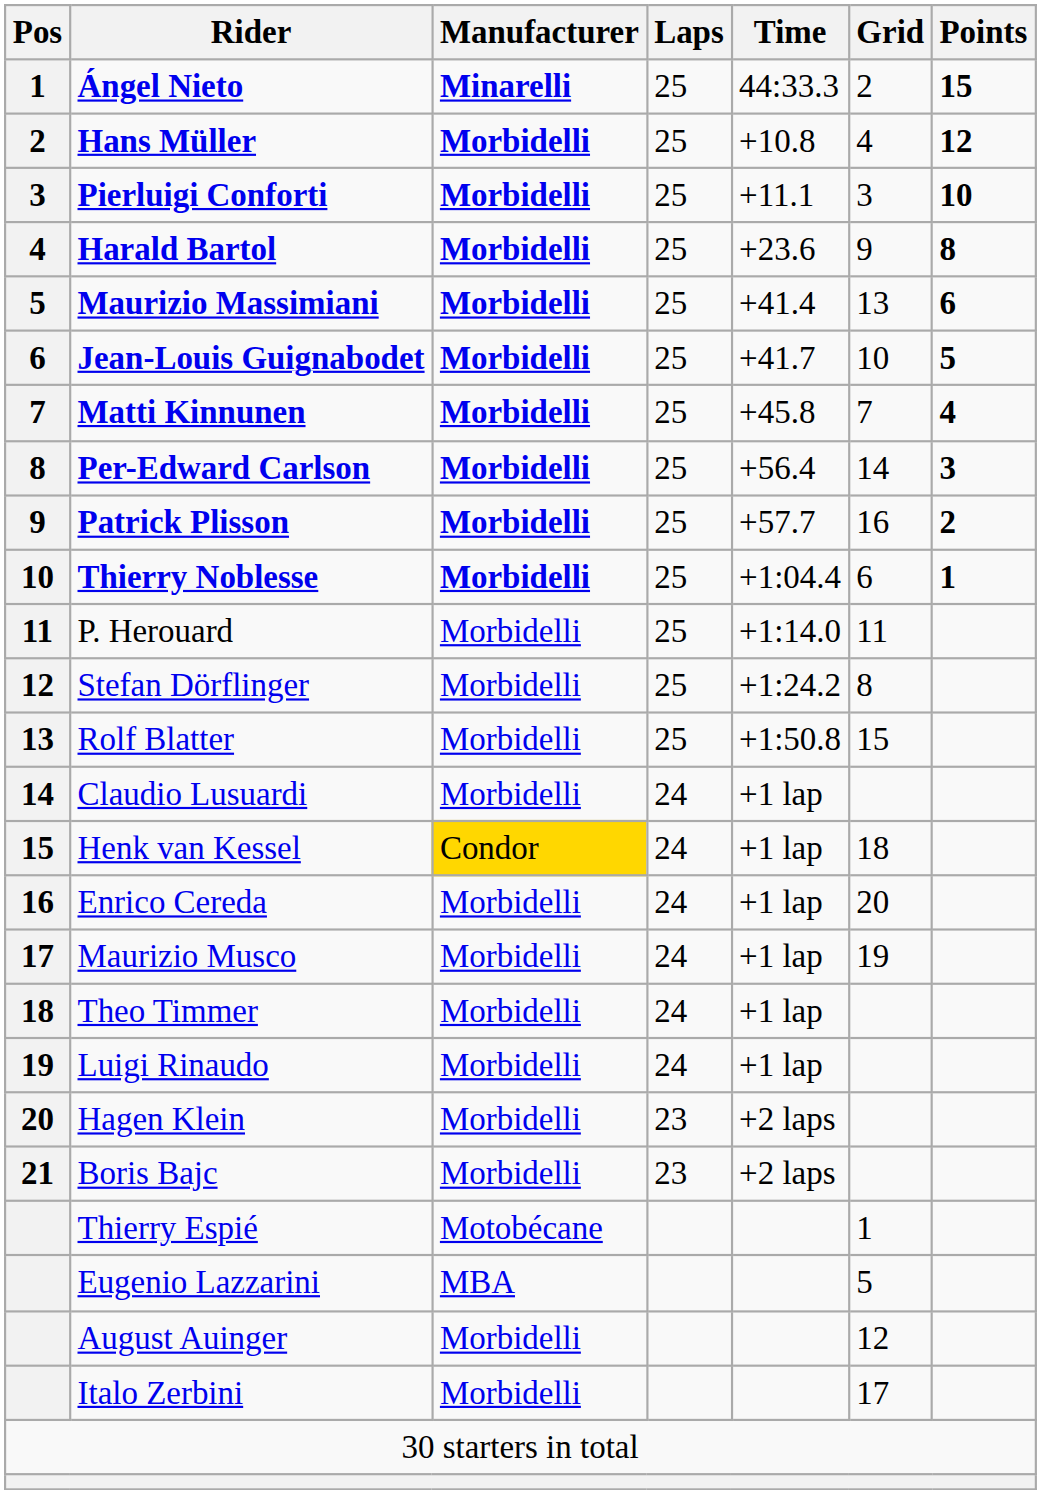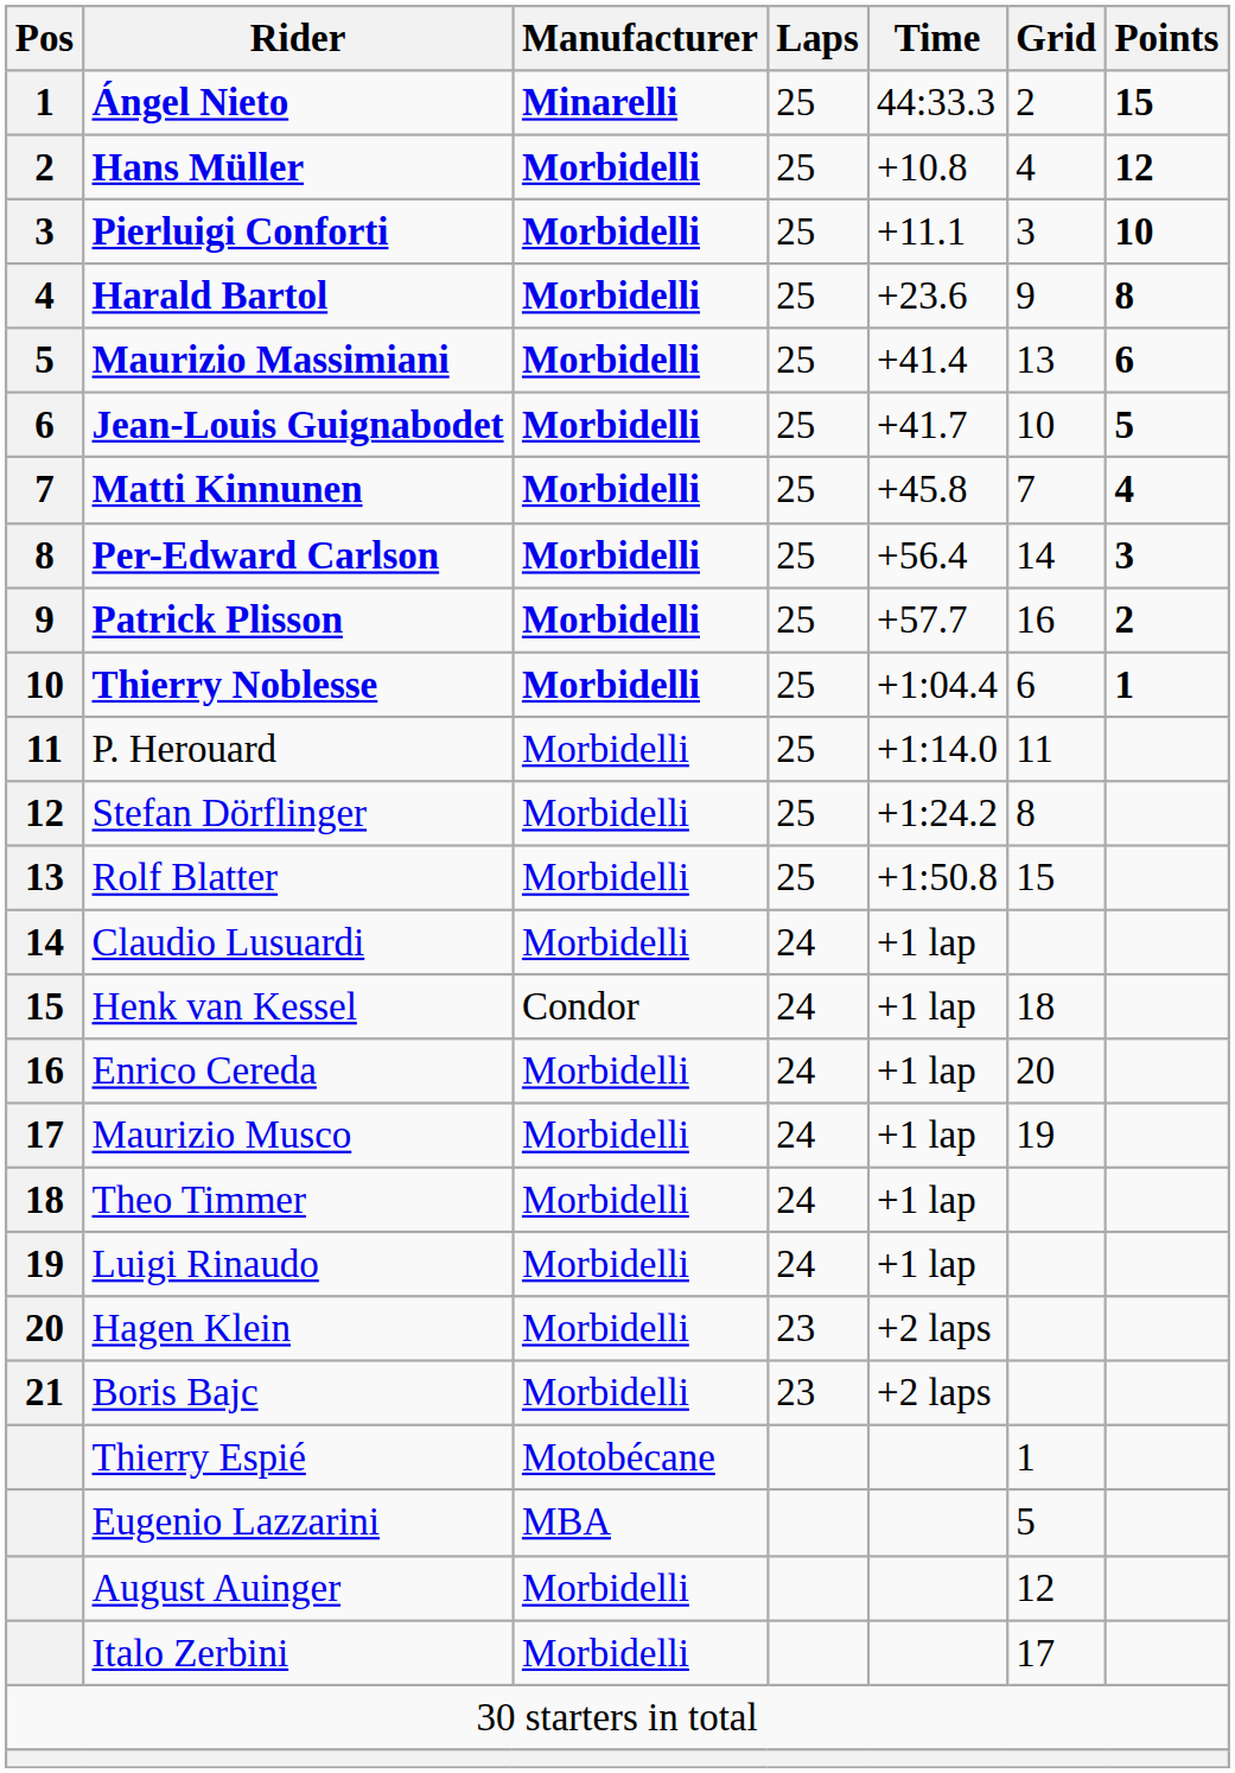Henk van Kessel | Manufacturer: gold background -> no background
